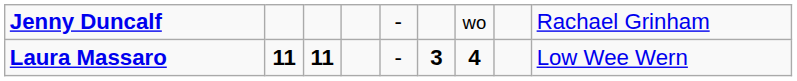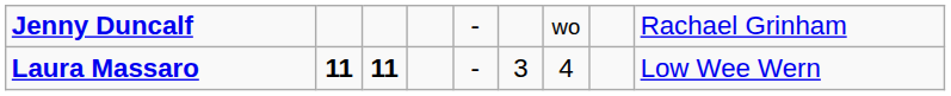Laura Massaro | column 6: bold -> normal
Laura Massaro | column 7: bold -> normal
